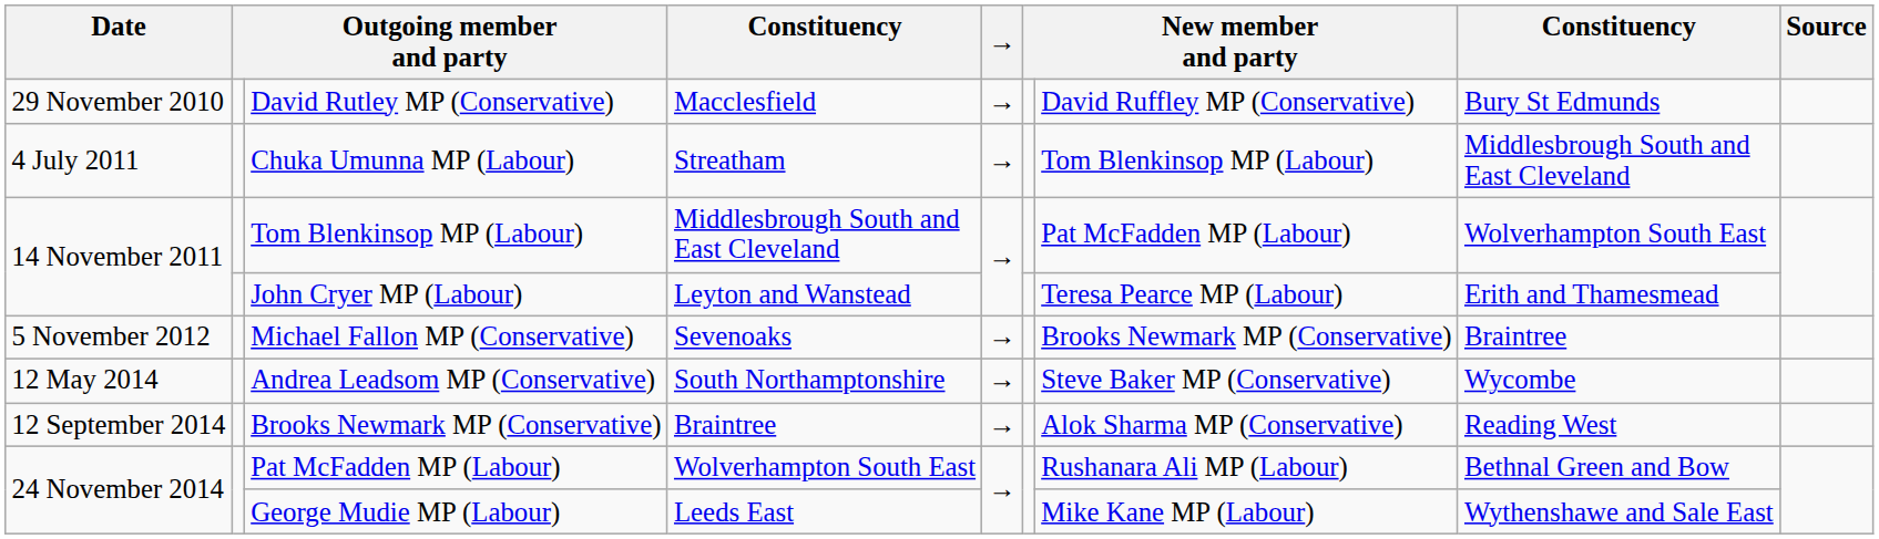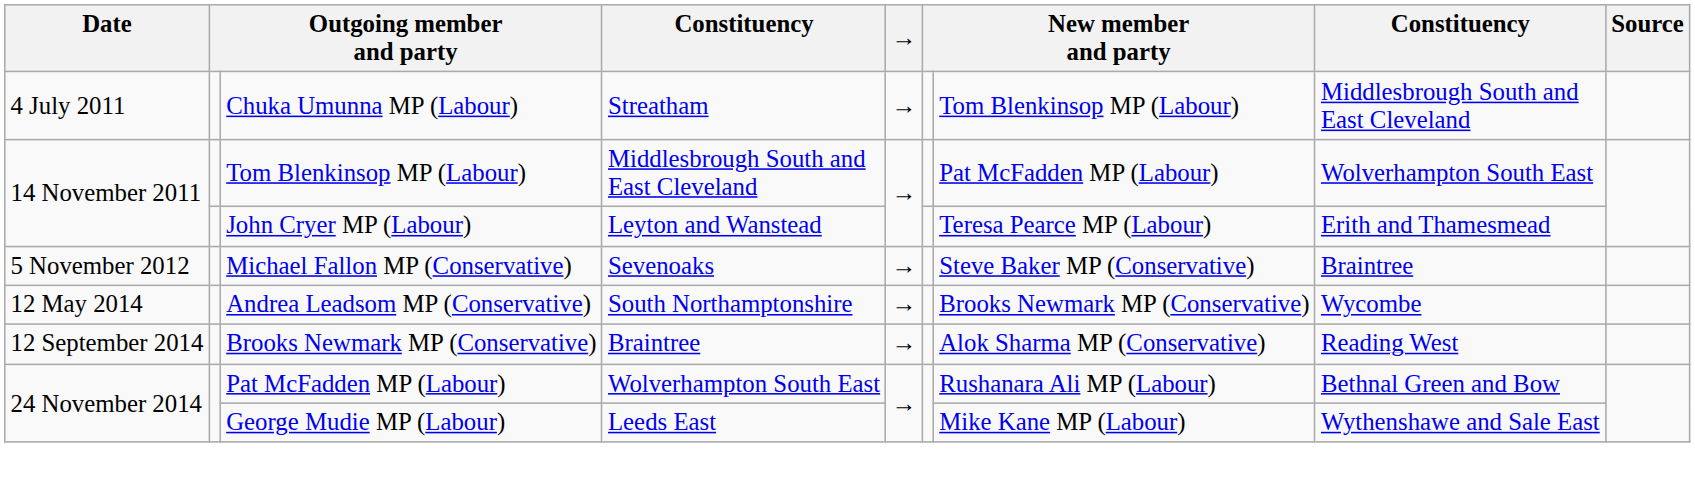- row: 29 November 2010 | David Rutley MP (Conservative) | Macclesfield | → | David Ruffley MP (Conservative) | Bury St Edmunds
Michael Fallon MP (Conservative) | column 7: Brooks Newmark MP (Conservative) -> Steve Baker MP (Conservative)
Andrea Leadsom MP (Conservative) | column 7: Steve Baker MP (Conservative) -> Brooks Newmark MP (Conservative)
